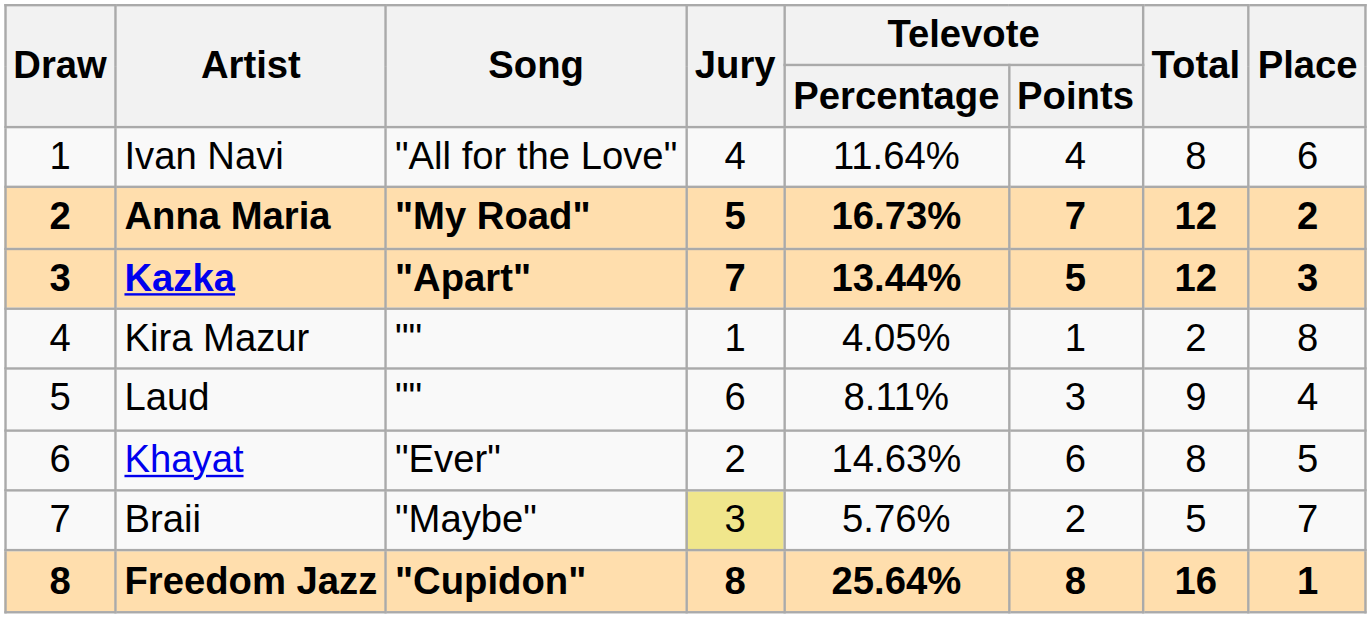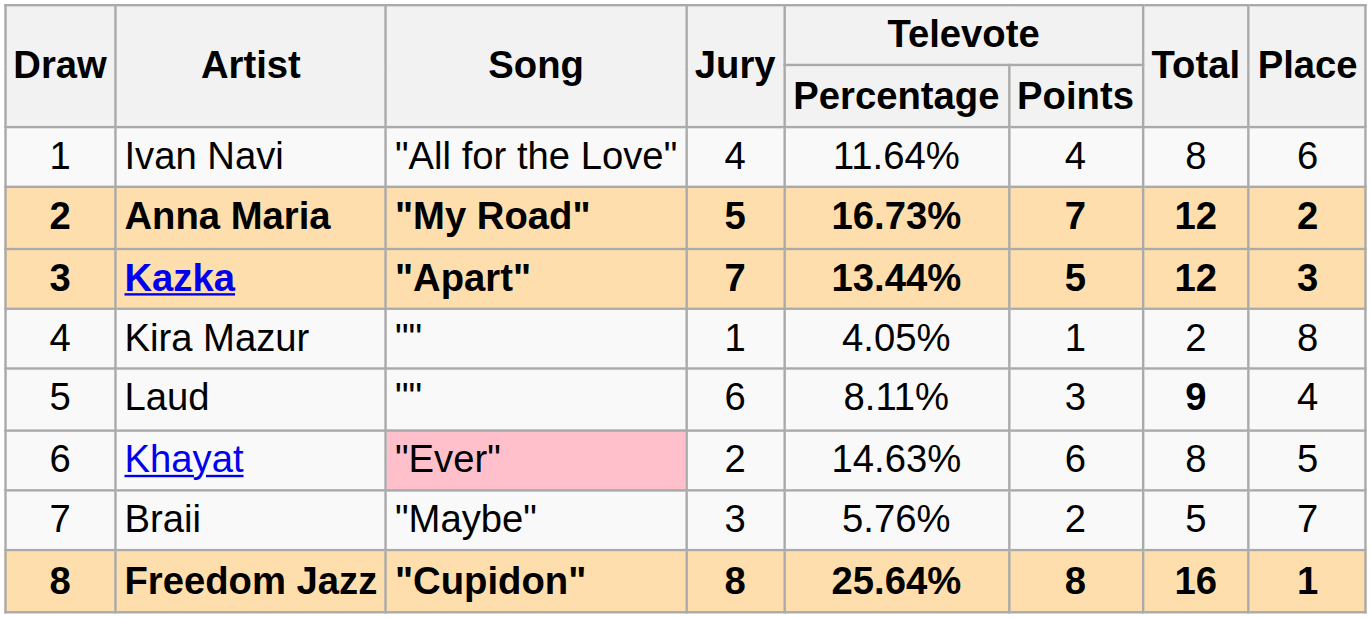Laud | Total: normal -> bold
Khayat | Song: no background -> pink background
Braii | Jury: khaki background -> no background
